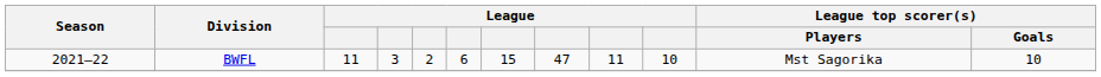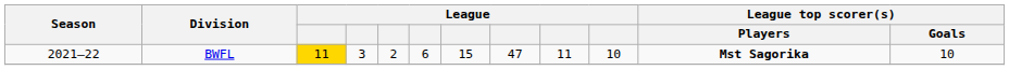BWFL | column 3: no background -> gold background
BWFL | League top scorer(s) / Players: normal -> bold
